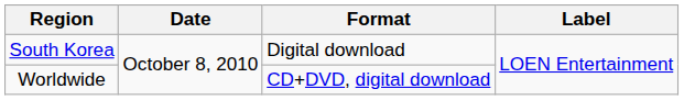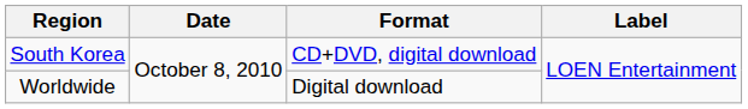South Korea | Format: Digital download -> CD+DVD, digital download
Worldwide | Format: CD+DVD, digital download -> Digital download
